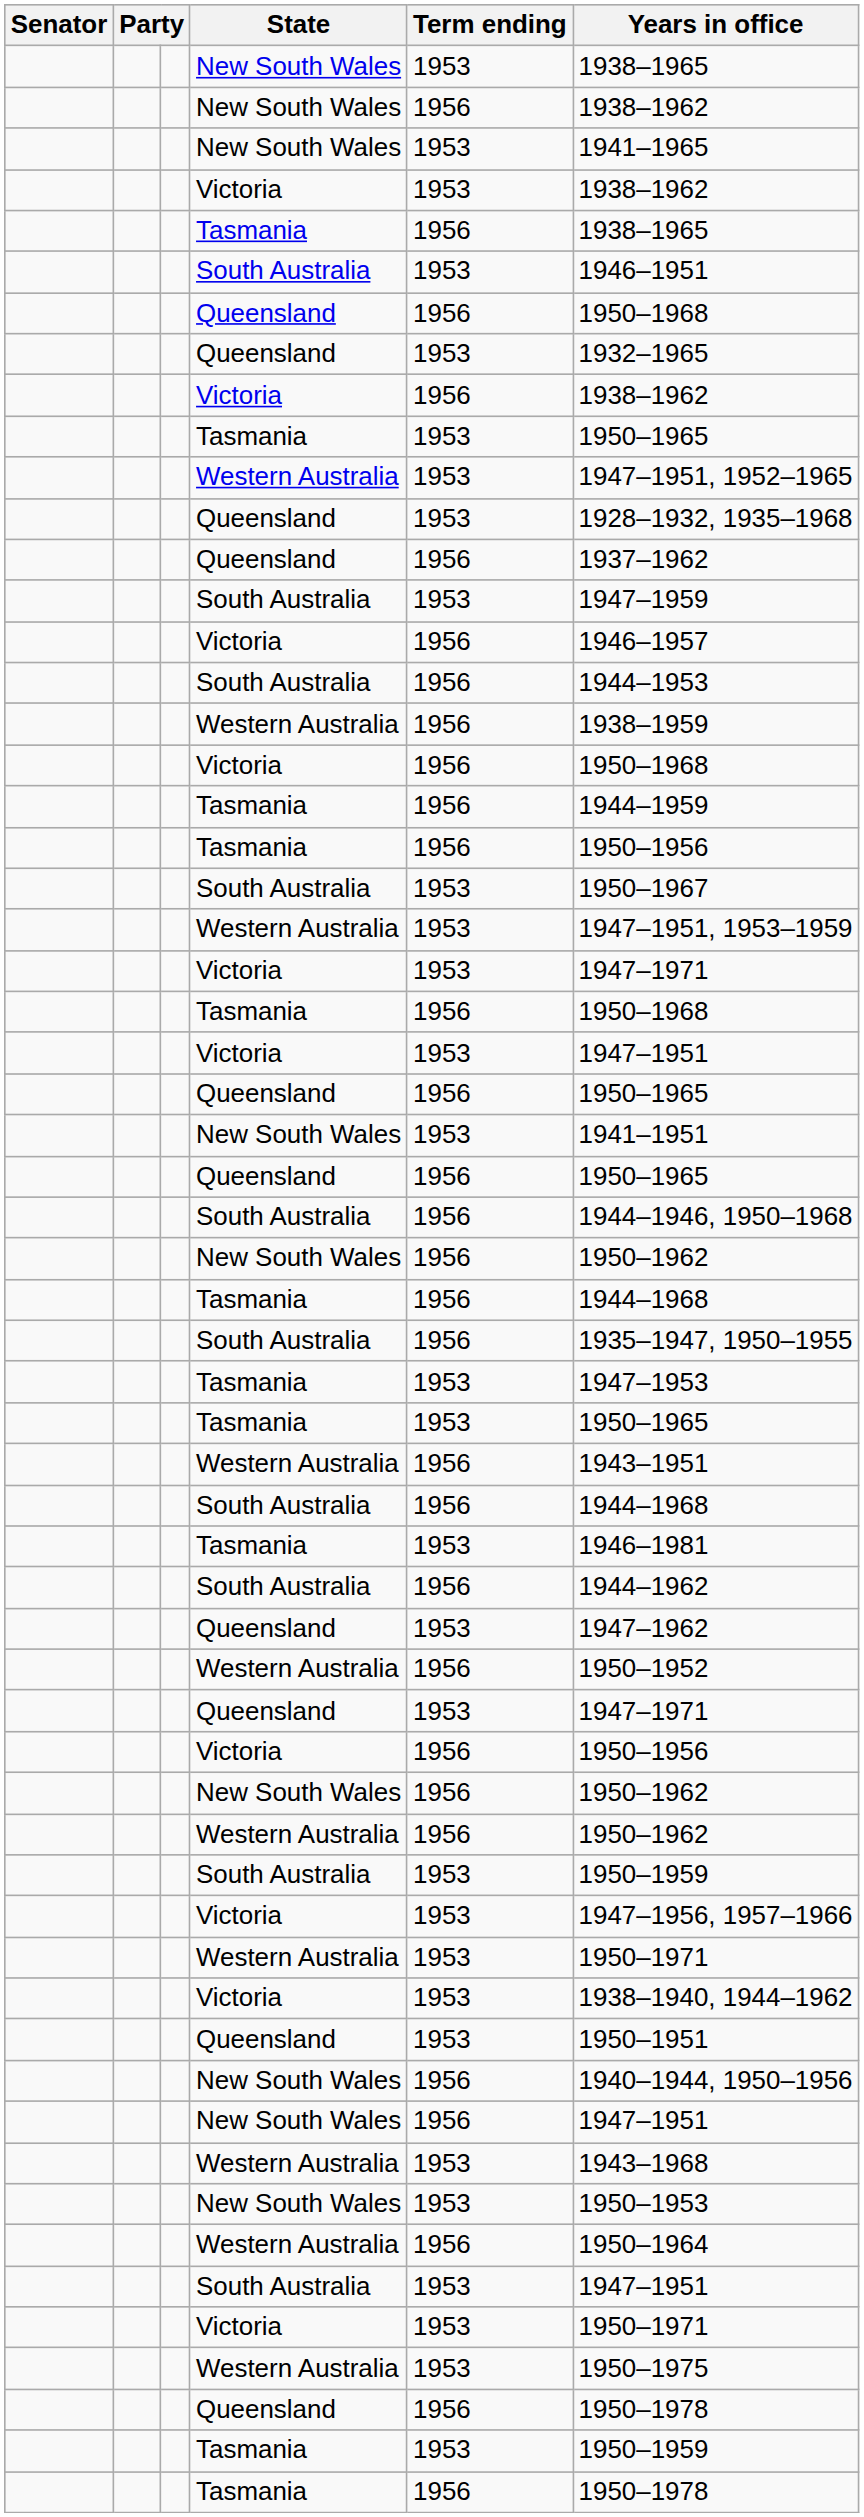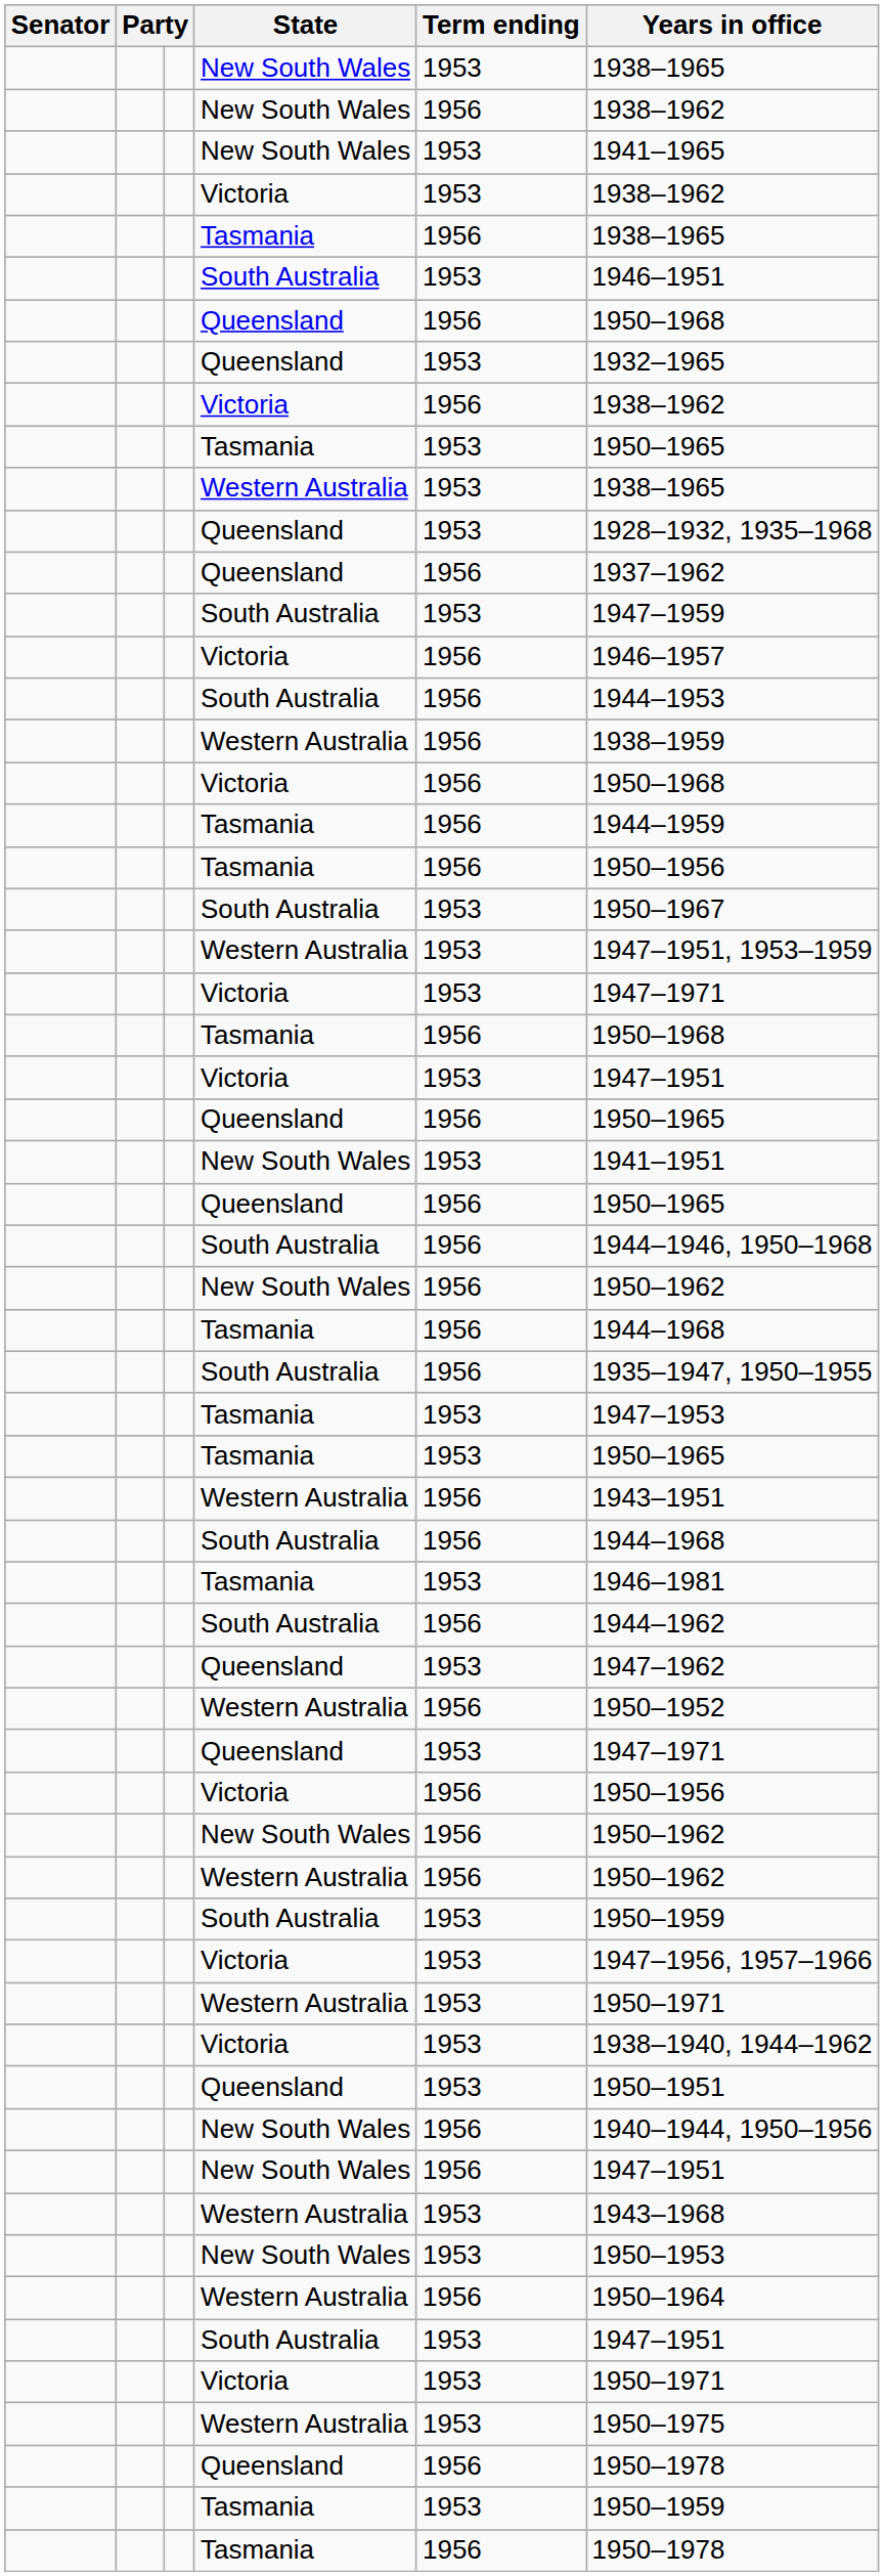row 12 | Years in office: 1947–1951, 1952–1965 -> 1938–1965
